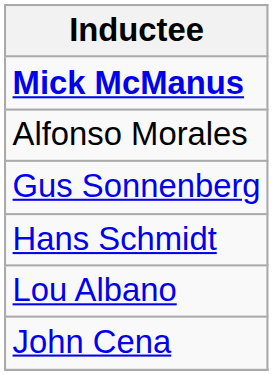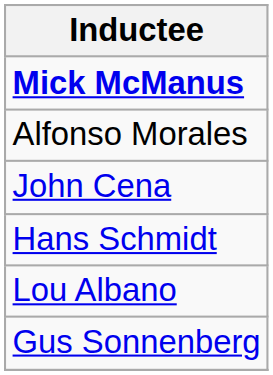row 4 | column 1: Gus Sonnenberg -> John Cena
row 7 | column 1: John Cena -> Gus Sonnenberg
